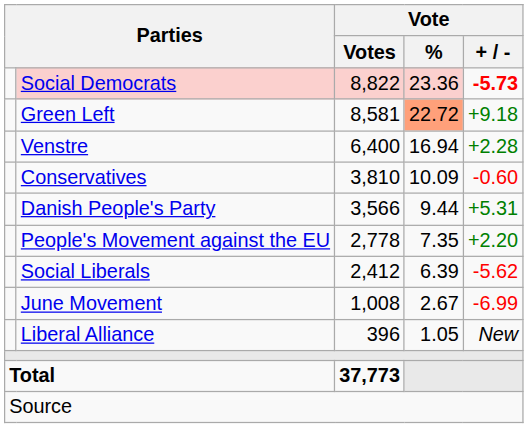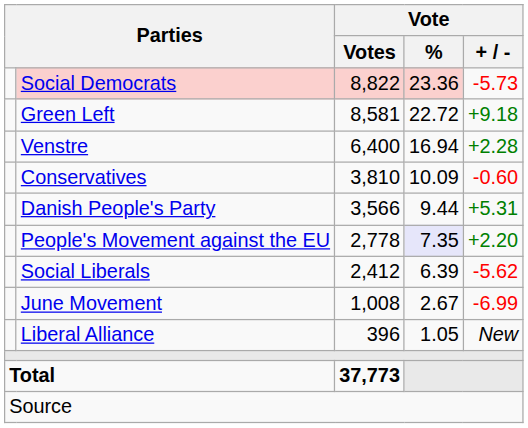Social Democrats | Vote / + / -: bold -> normal
Green Left | Vote / %: lightsalmon background -> no background
People's Movement against the EU | Vote / %: no background -> lavender background
